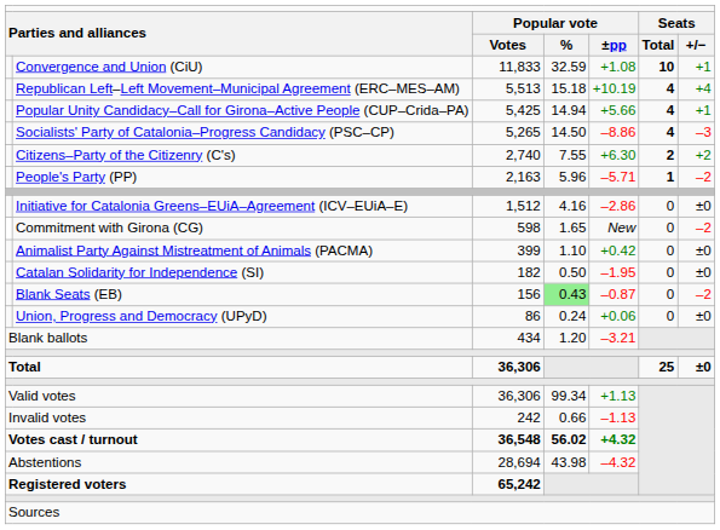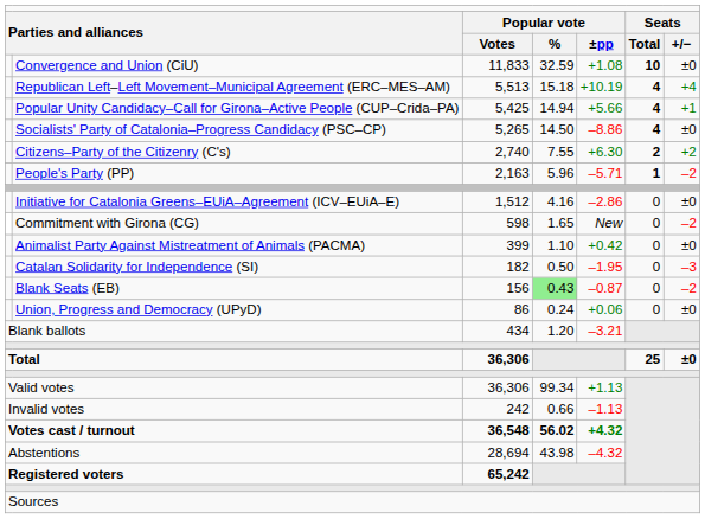Convergence and Union (CiU) | column 7: +1 -> ±0
Socialists' Party of Catalonia–Progress Candidacy (PSC–CP) | column 7: –3 -> ±0
Catalan Solidarity for Independence (SI) | column 7: ±0 -> –3
